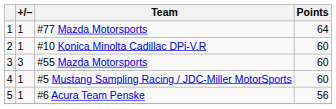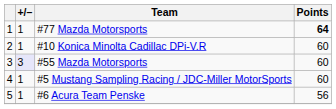#77 Mazda Motorsports | Points: normal -> bold
#55 Mazda Motorsports | +/–: no background -> lavender background
